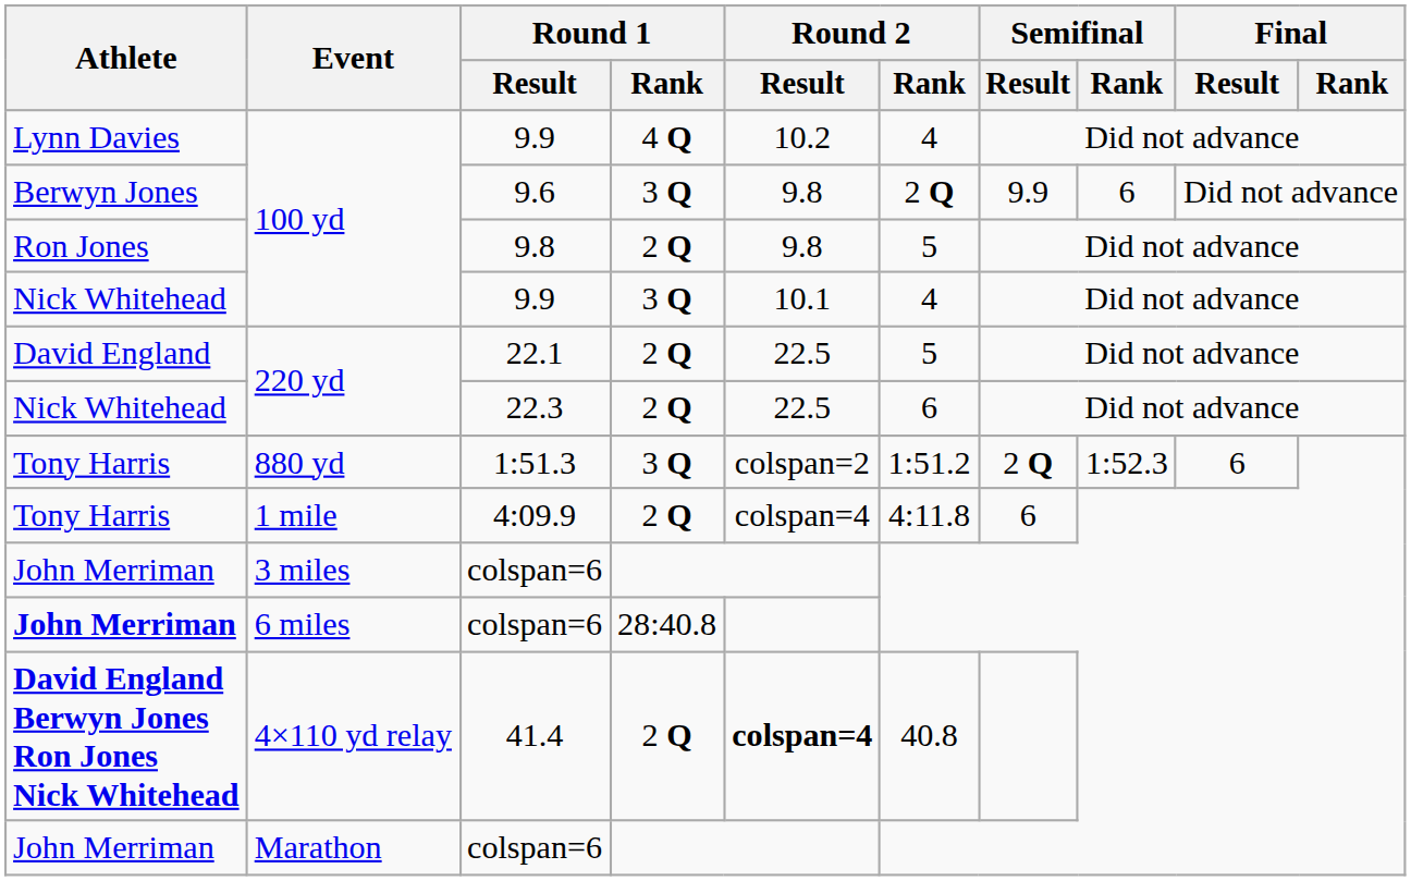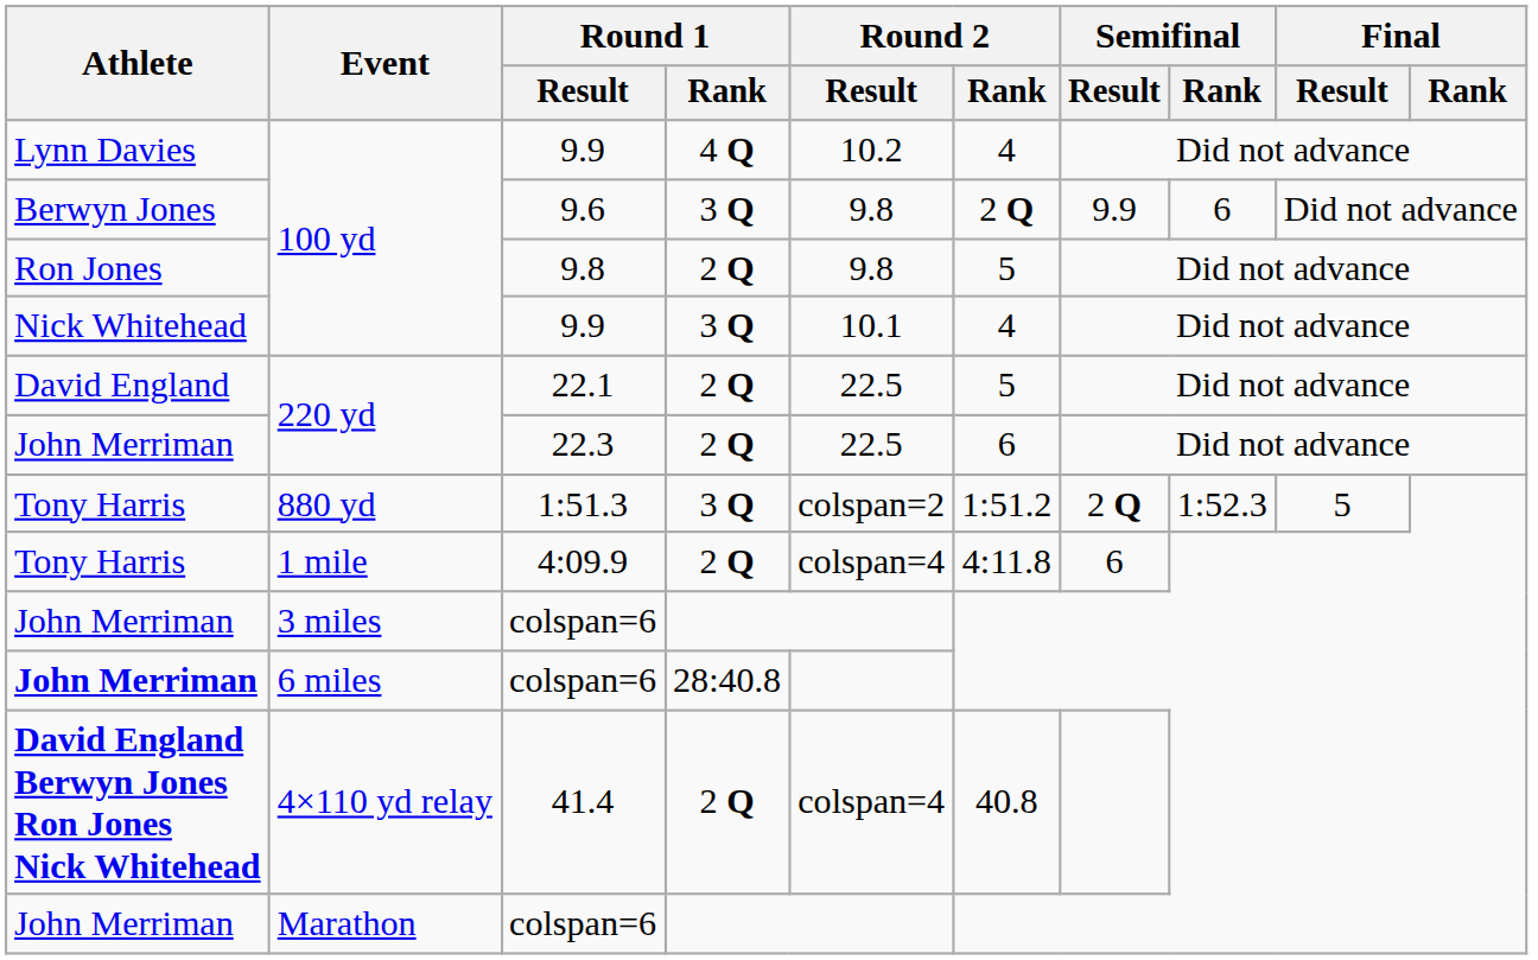22.3 | Athlete: Nick Whitehead -> John Merriman
1:51.3 | Final / Result: 6 -> 5
41.4 | Round 2 / Result: bold -> normal
